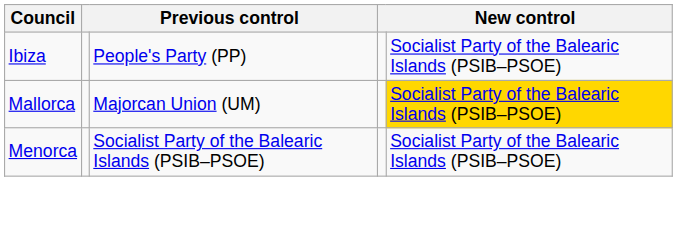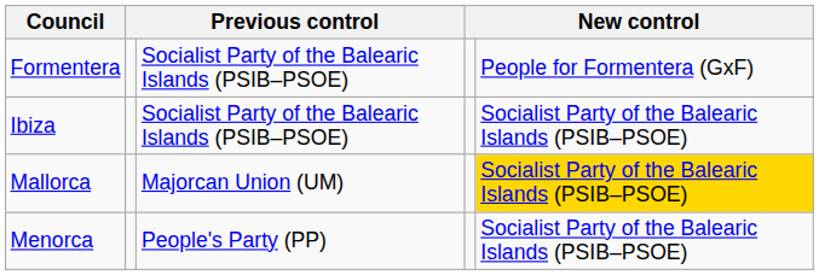+ row: Formentera | Socialist Party of the Balearic Islands (PSIB–PSOE) | People for Formentera (GxF)
Ibiza | column 3: People's Party (PP) -> Socialist Party of the Balearic Islands (PSIB–PSOE)
Menorca | column 3: Socialist Party of the Balearic Islands (PSIB–PSOE) -> People's Party (PP)
